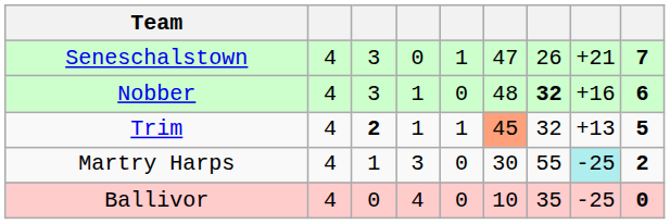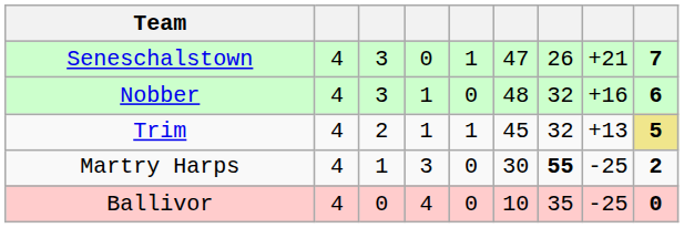Nobber | column 7: bold -> normal
Trim | column 3: bold -> normal
Trim | column 6: lightsalmon background -> no background
Trim | column 9: no background -> khaki background
Martry Harps | column 7: normal -> bold
Martry Harps | column 8: paleturquoise background -> no background
